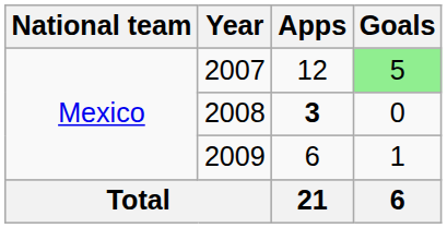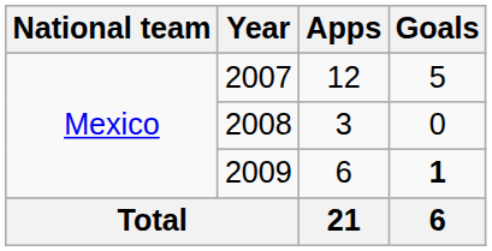2007 | Goals: lightgreen background -> no background
2008 | Apps: bold -> normal
2009 | Goals: normal -> bold
